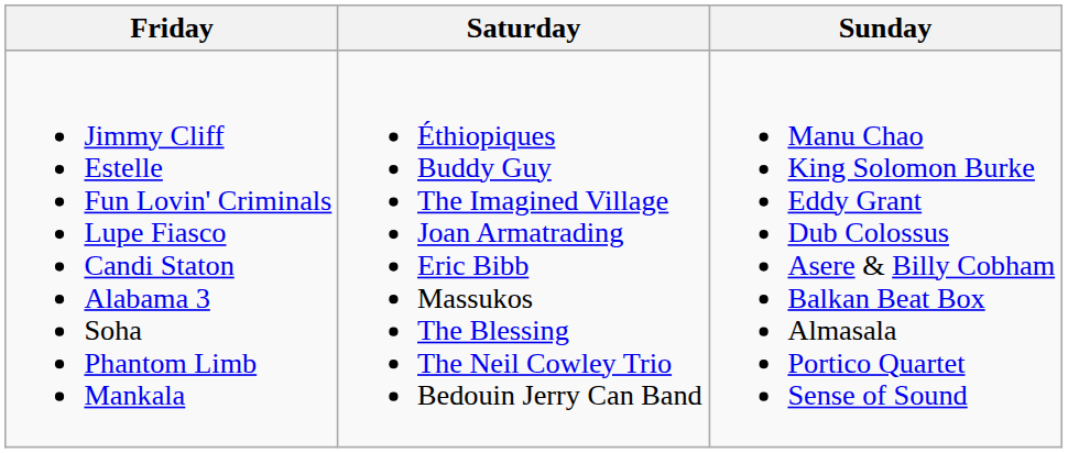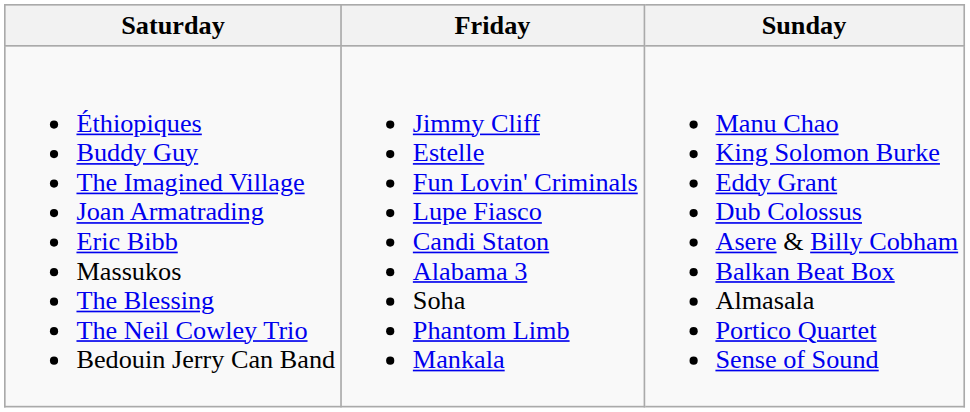columns swapped: Friday <-> Saturday
